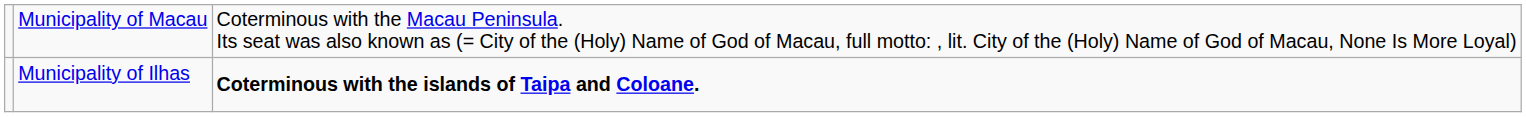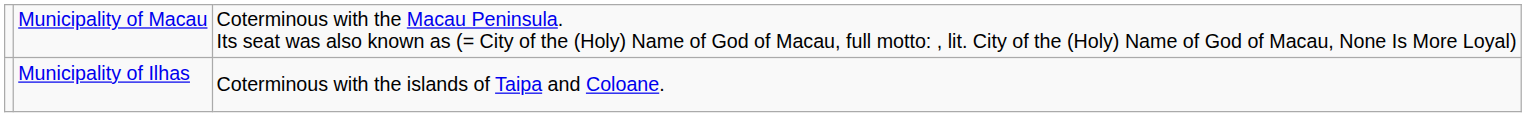Municipality of Ilhas | column 3: bold -> normal
